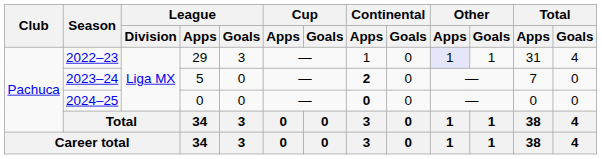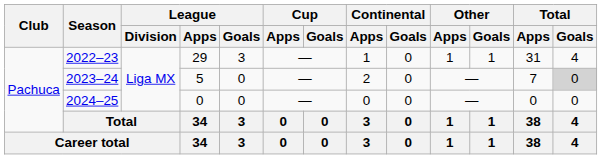2022–23 | Other / Apps: lavender background -> no background
2023–24 | Continental / Apps: bold -> normal
2023–24 | Total / Goals: no background -> lightgrey background
2024–25 | Continental / Apps: bold -> normal
